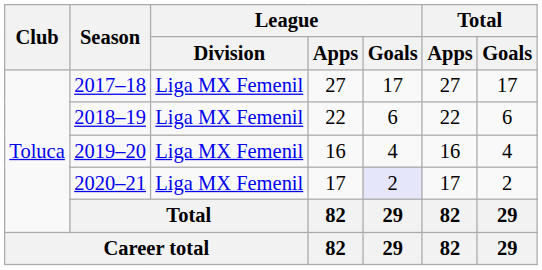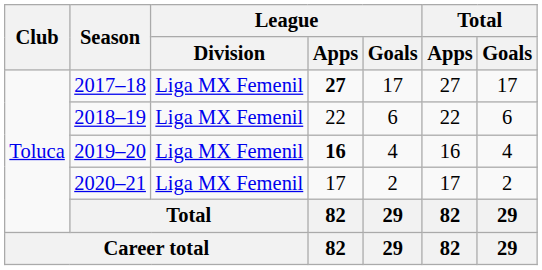2017–18 | League / Apps: normal -> bold
2019–20 | League / Apps: normal -> bold
2020–21 | League / Goals: lavender background -> no background
